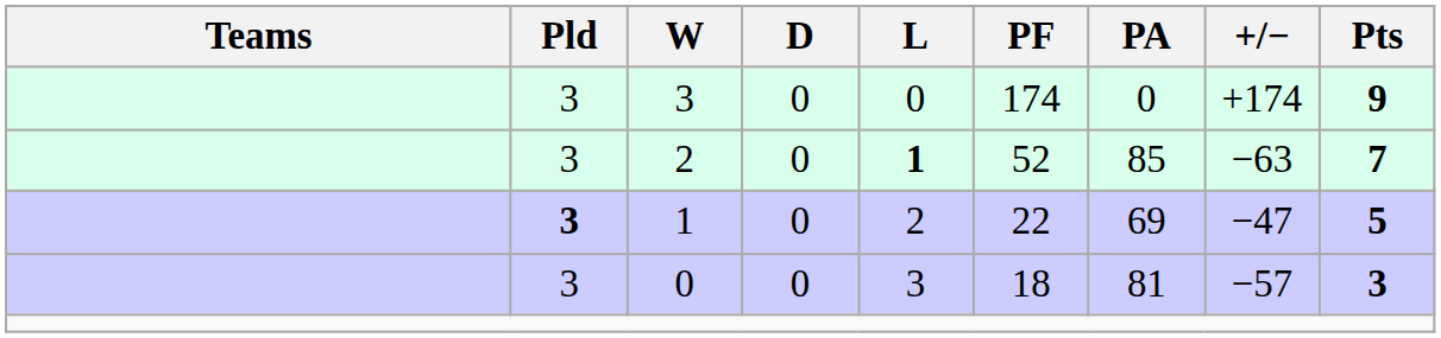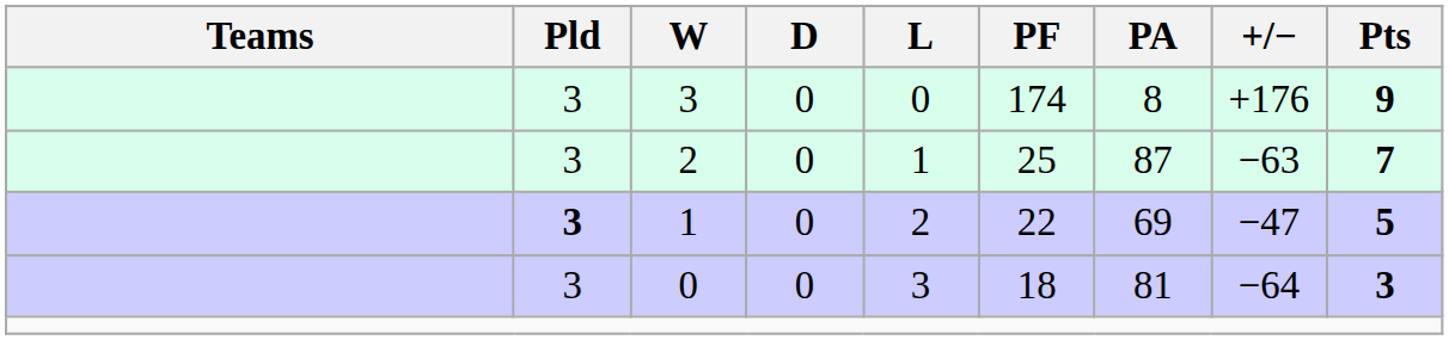row 2 | PA: 0 -> 8
row 2 | +/−: +174 -> +176
row 3 | L: bold -> normal
row 3 | PF: 52 -> 25
row 3 | PA: 85 -> 87
row 5 | +/−: −57 -> −64
